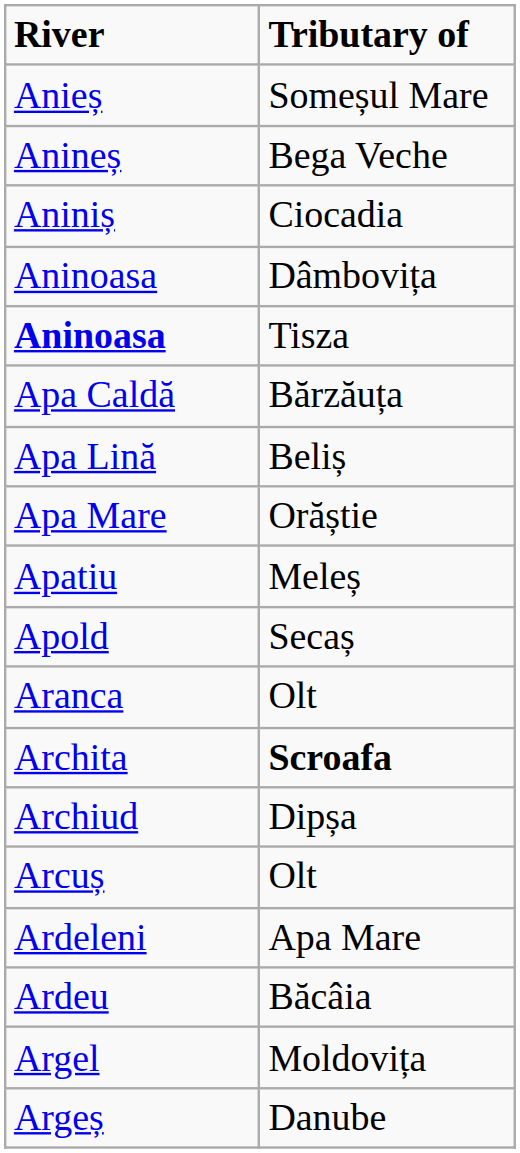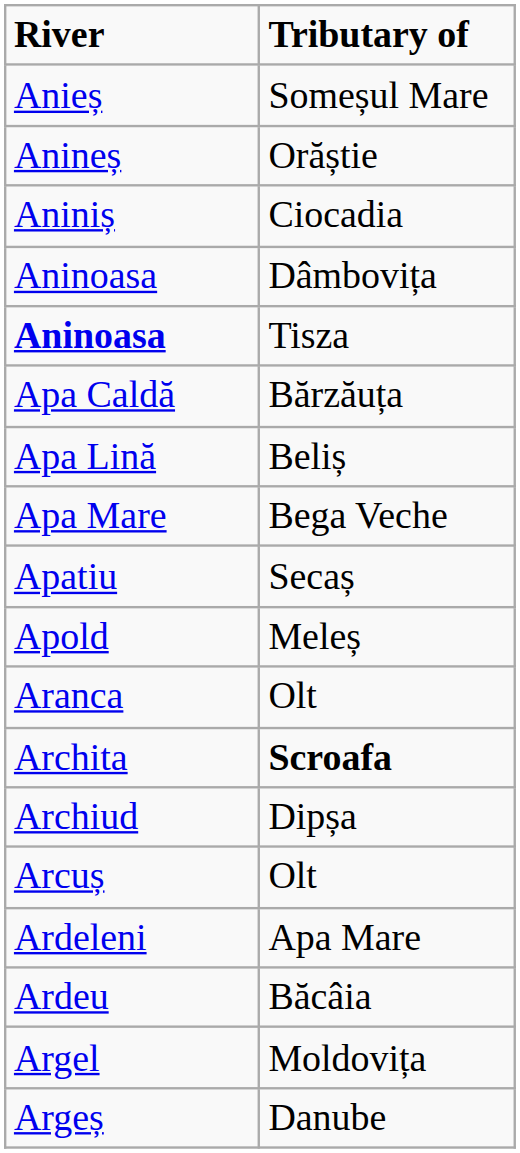row 3 | Tributary of: Bega Veche -> Orăștie
row 9 | Tributary of: Orăștie -> Bega Veche
row 10 | Tributary of: Meleș -> Secaș
row 11 | Tributary of: Secaș -> Meleș
